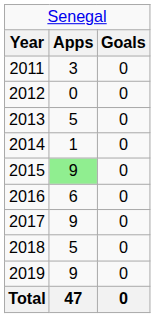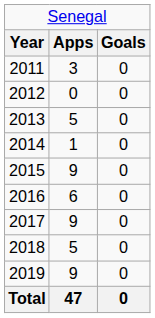2015 | column 2: lightgreen background -> no background
